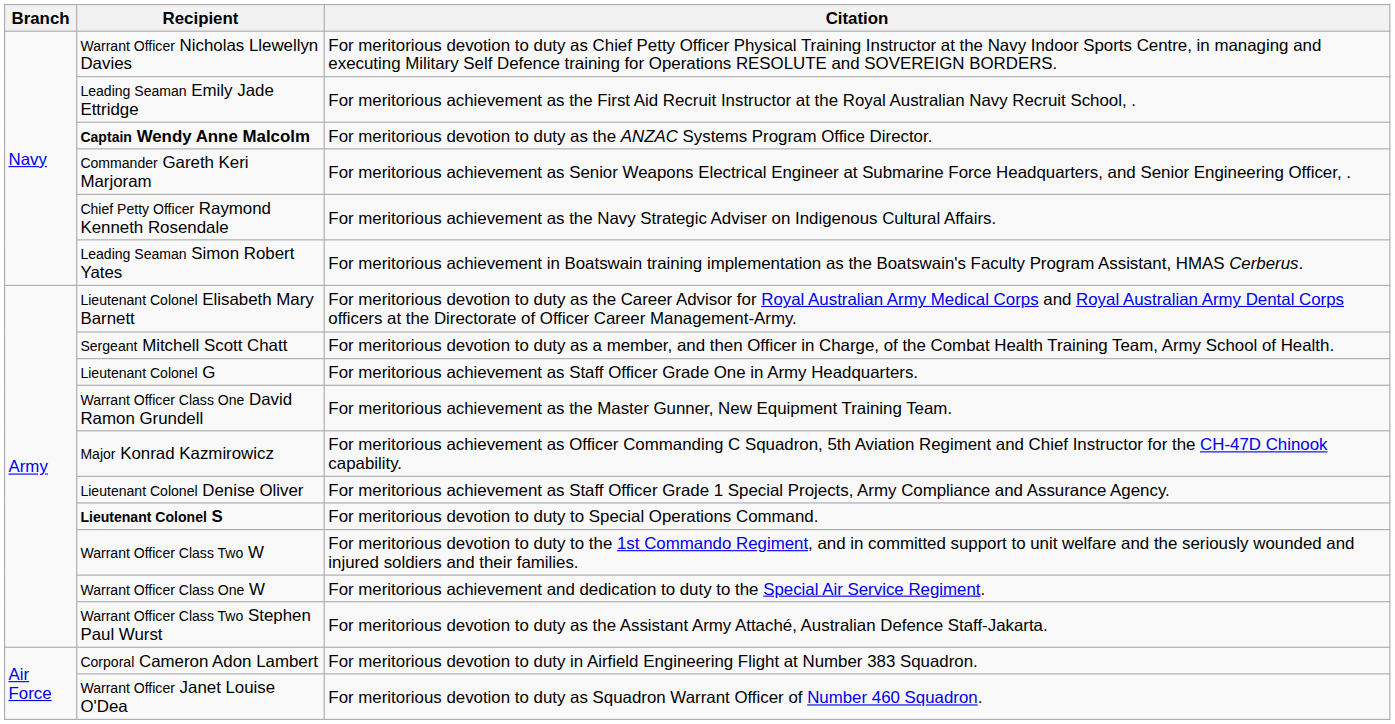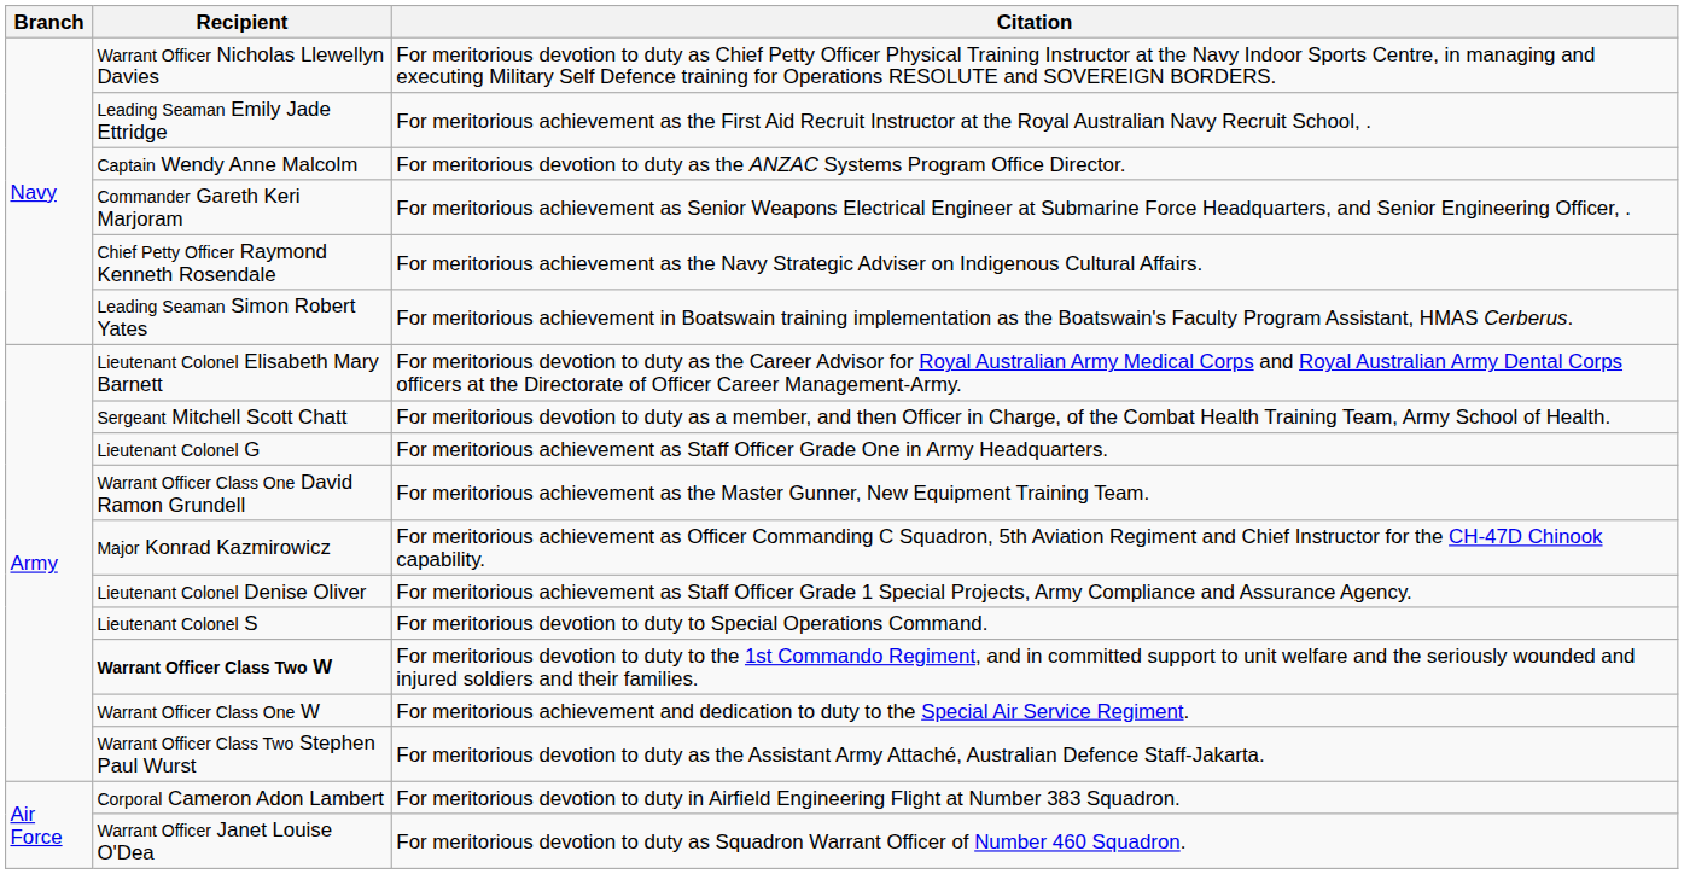Captain Wendy Anne Malcolm | Recipient: bold -> normal
Lieutenant Colonel S | Recipient: bold -> normal
Warrant Officer Class Two W | Recipient: normal -> bold
